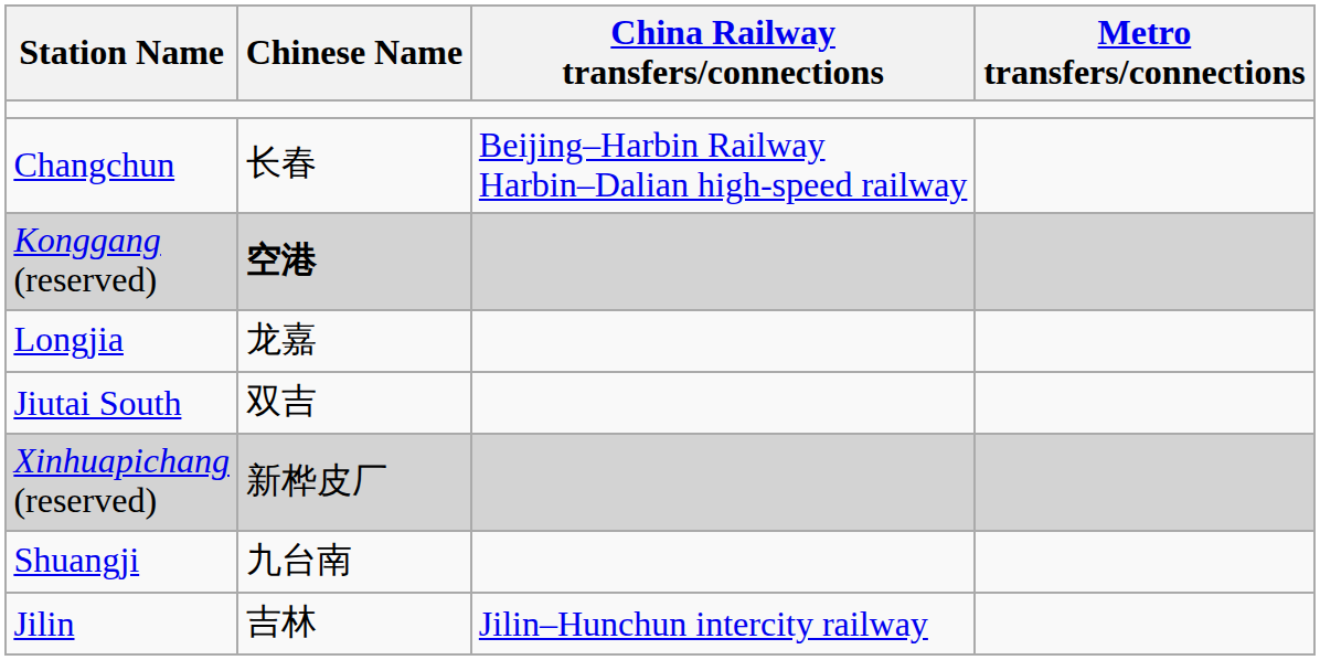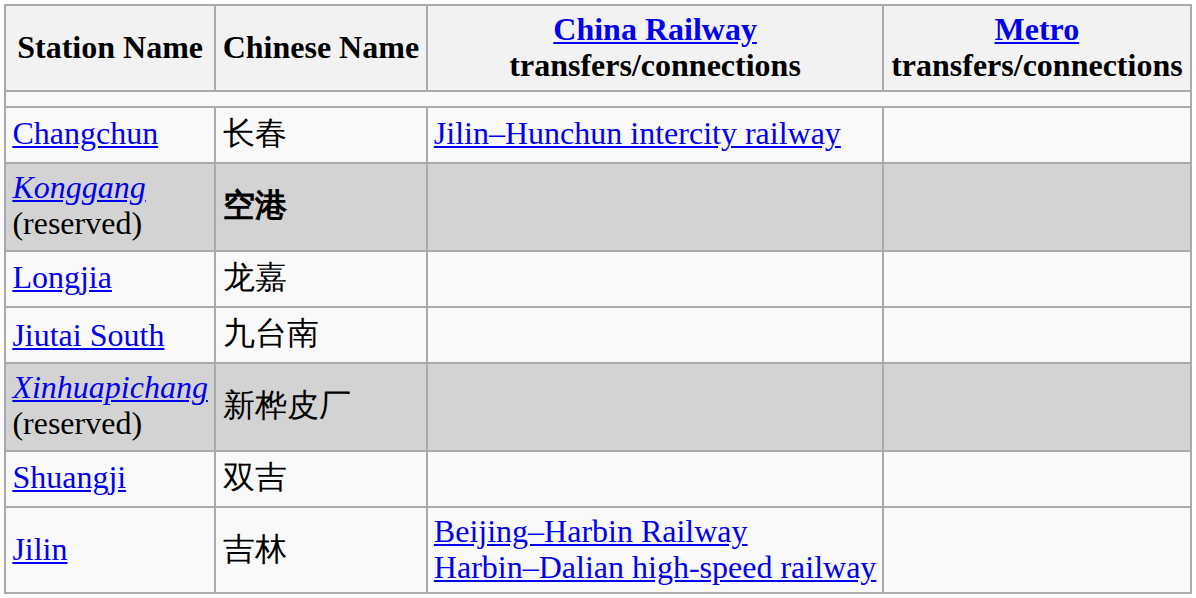Changchun | China Railway transfers/connections: Beijing–Harbin Railway Harbin–Dalian high-speed railway -> Jilin–Hunchun intercity railway
Jiutai South | Chinese Name: 双吉 -> 九台南
Shuangji | Chinese Name: 九台南 -> 双吉
Jilin | China Railway transfers/connections: Jilin–Hunchun intercity railway -> Beijing–Harbin Railway Harbin–Dalian high-speed railway
